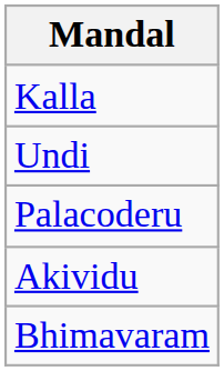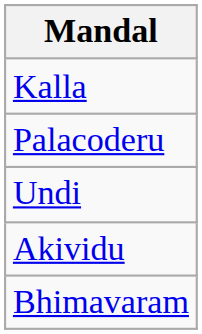row 3 | column 1: Undi -> Palacoderu
row 4 | column 1: Palacoderu -> Undi
